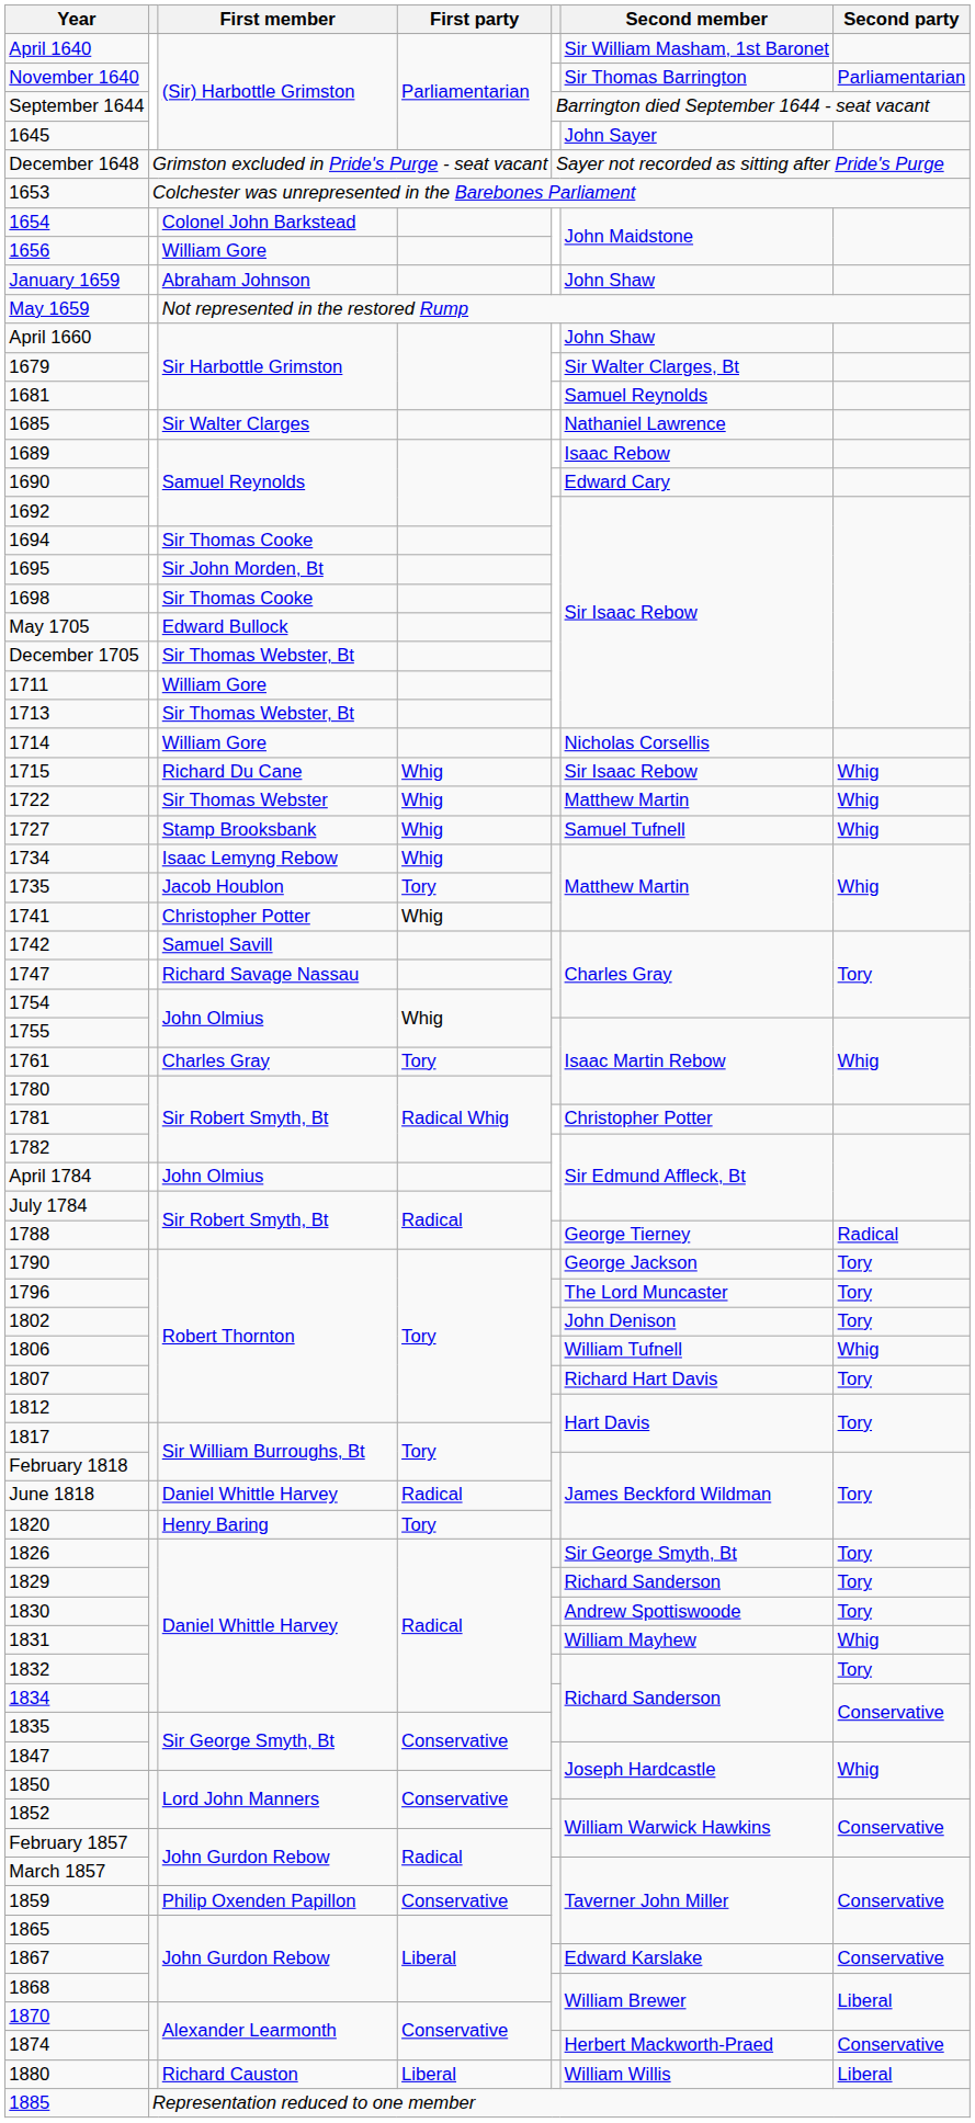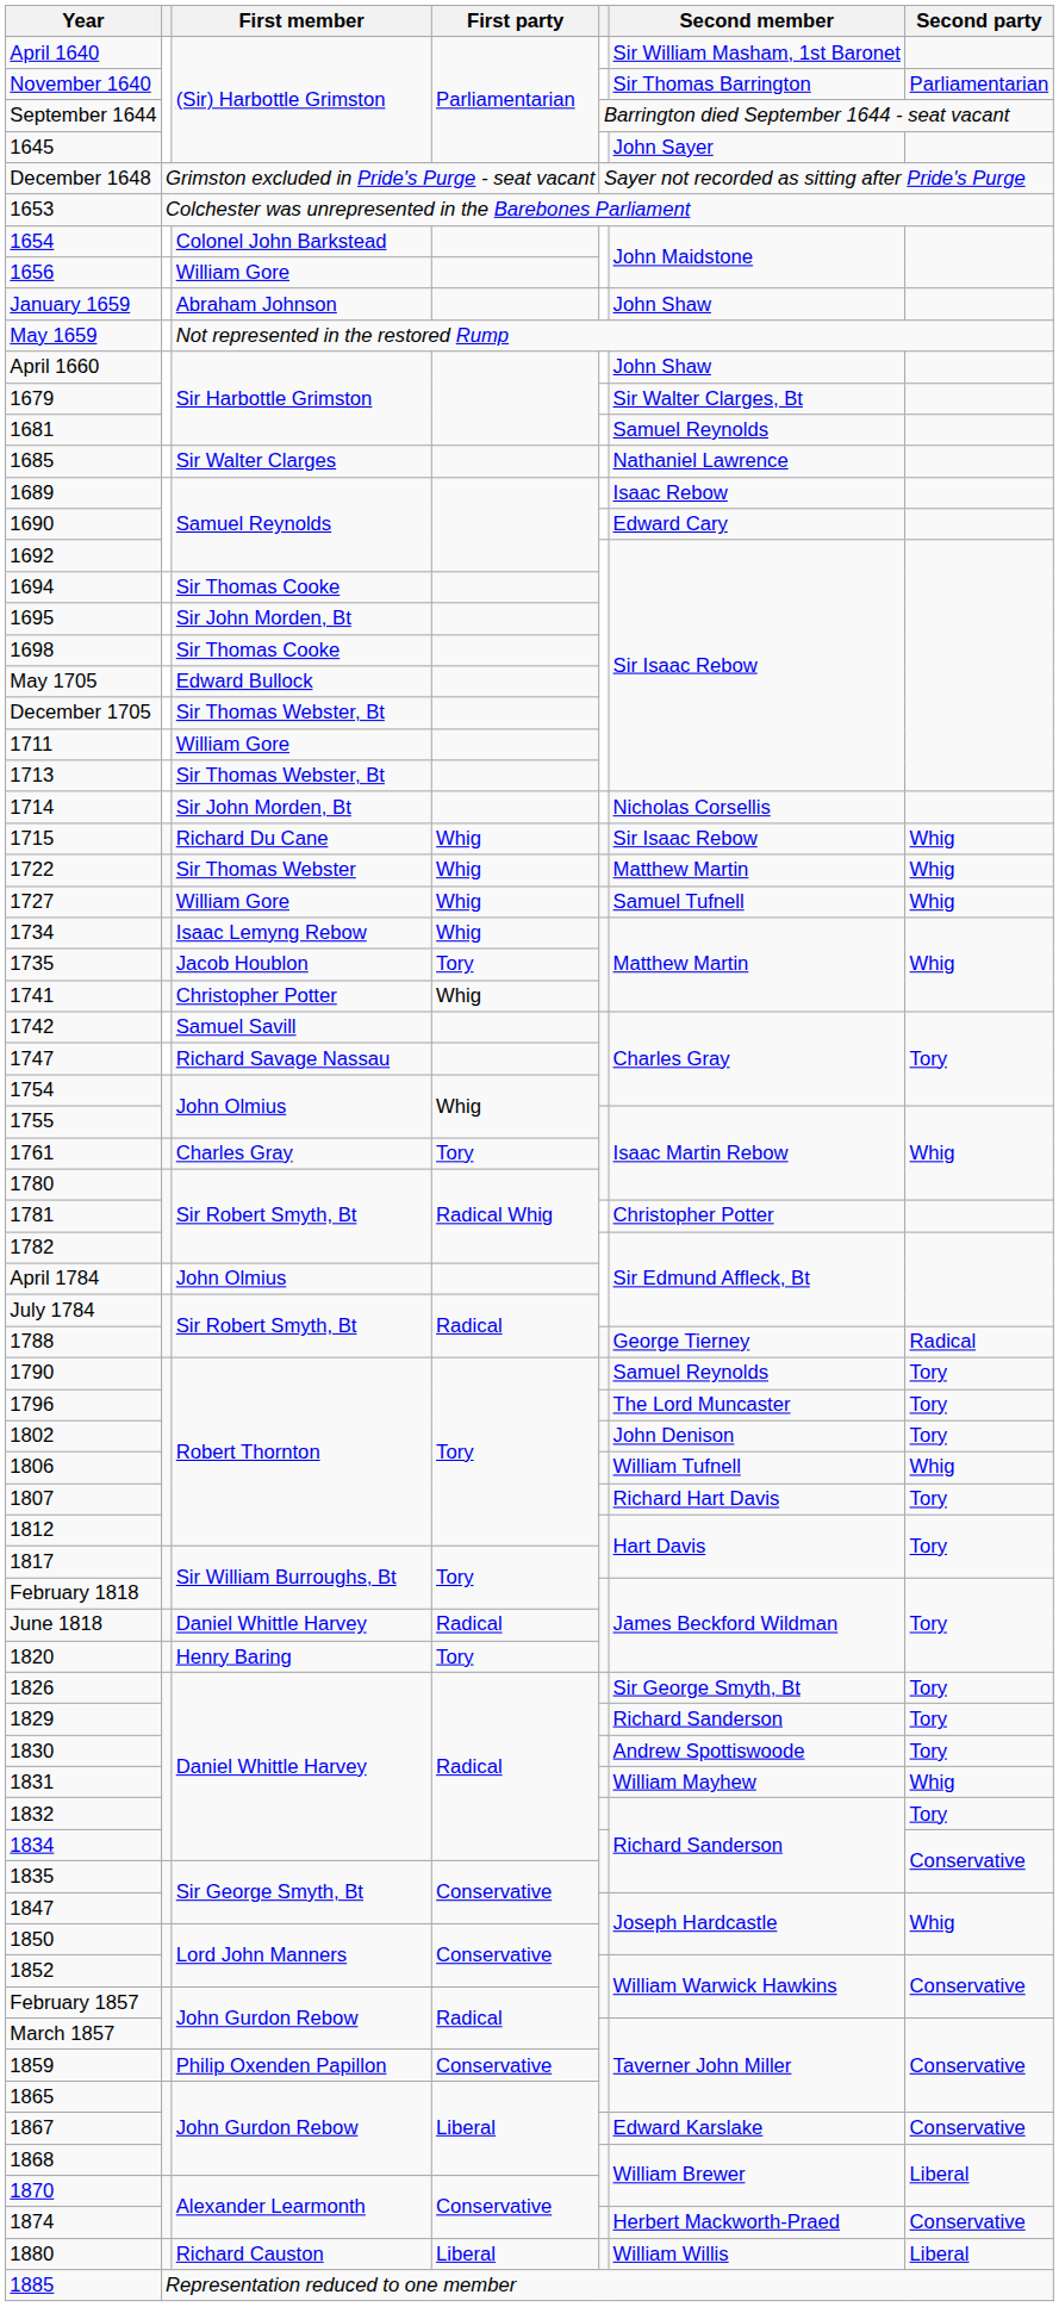1714 | First member: William Gore -> Sir John Morden, Bt
1727 | First member: Stamp Brooksbank -> William Gore
1790 | Second member: George Jackson -> Samuel Reynolds
